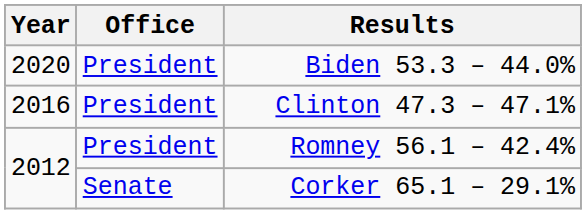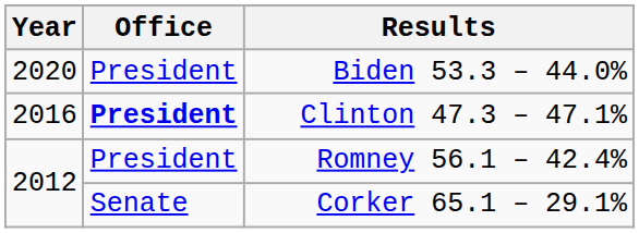Clinton 47.3 – 47.1% | Office: normal -> bold
